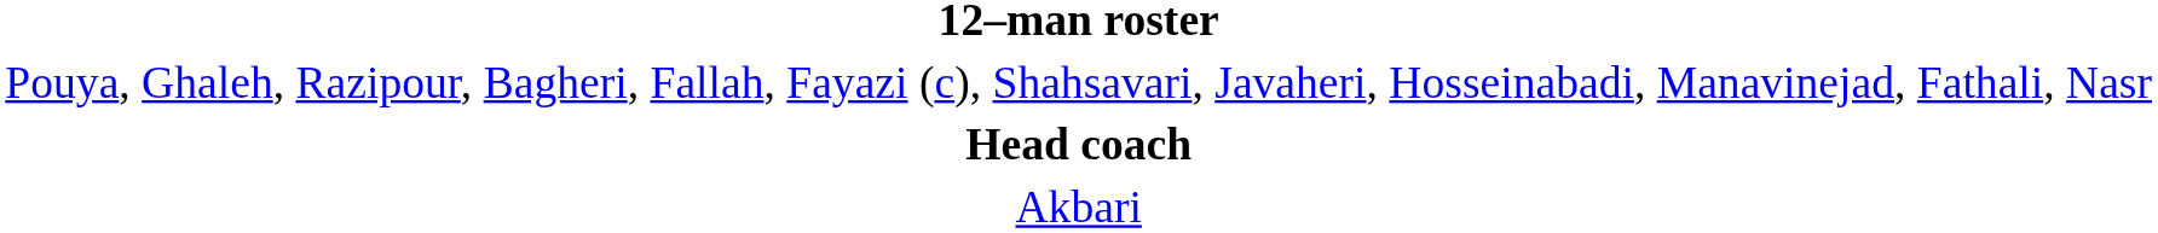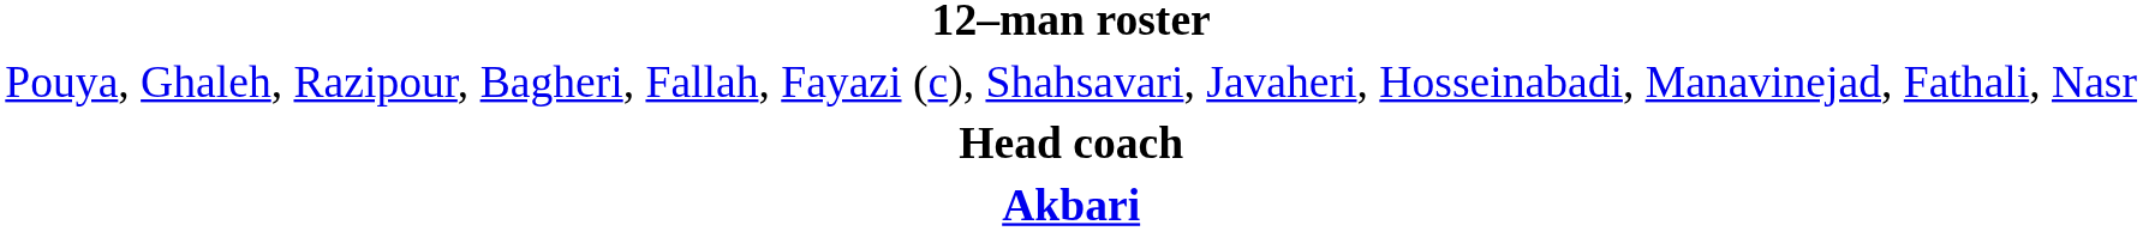row 4 | column 1: normal -> bold
